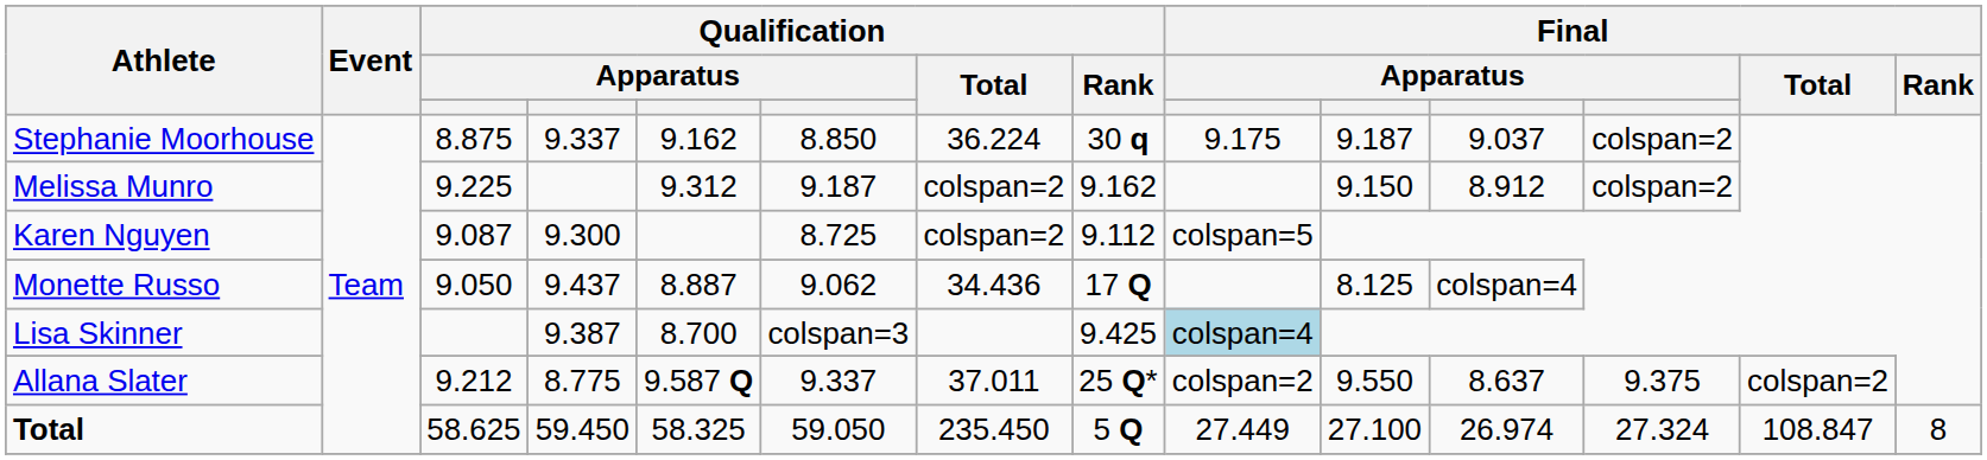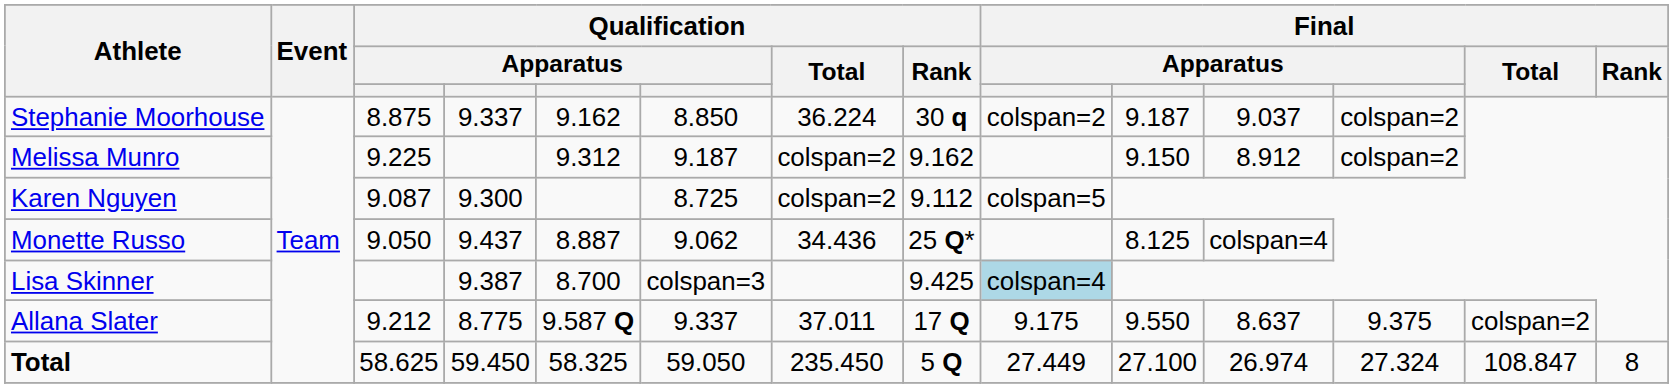Stephanie Moorhouse | column 9: 9.175 -> colspan=2
Monette Russo | Qualification / Rank: 17 Q -> 25 Q*
Allana Slater | Qualification / Rank: 25 Q* -> 17 Q
Allana Slater | column 9: colspan=2 -> 9.175
